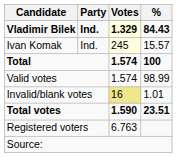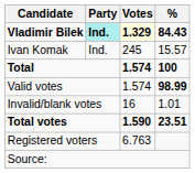Vladimir Bilek | Party: no background -> paleturquoise background
Ivan Komak | Votes: lightyellow background -> no background
Valid votes | %: normal -> bold
Invalid/blank votes | Votes: khaki background -> no background
